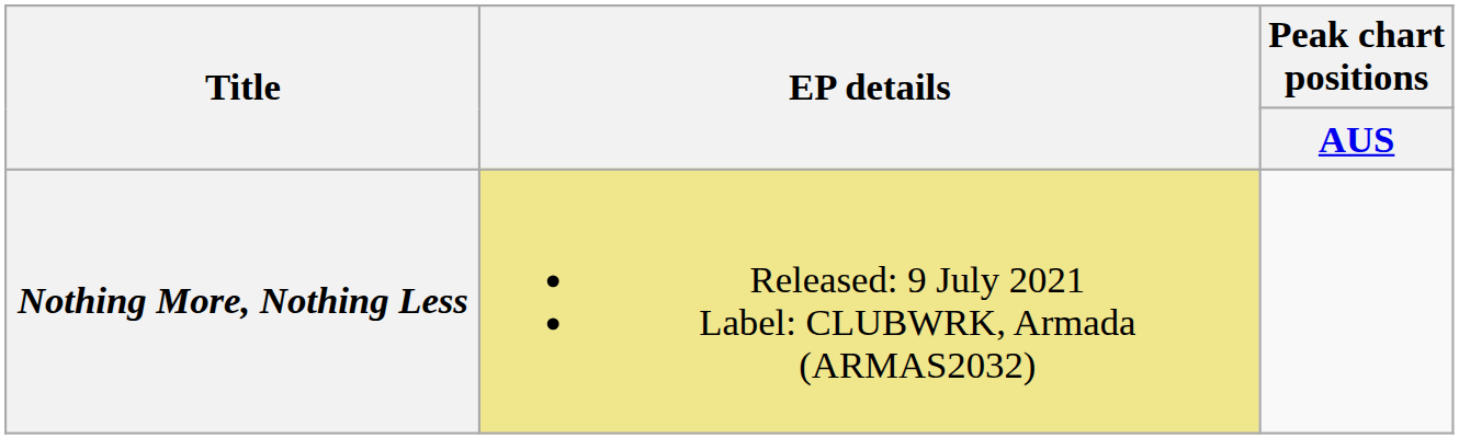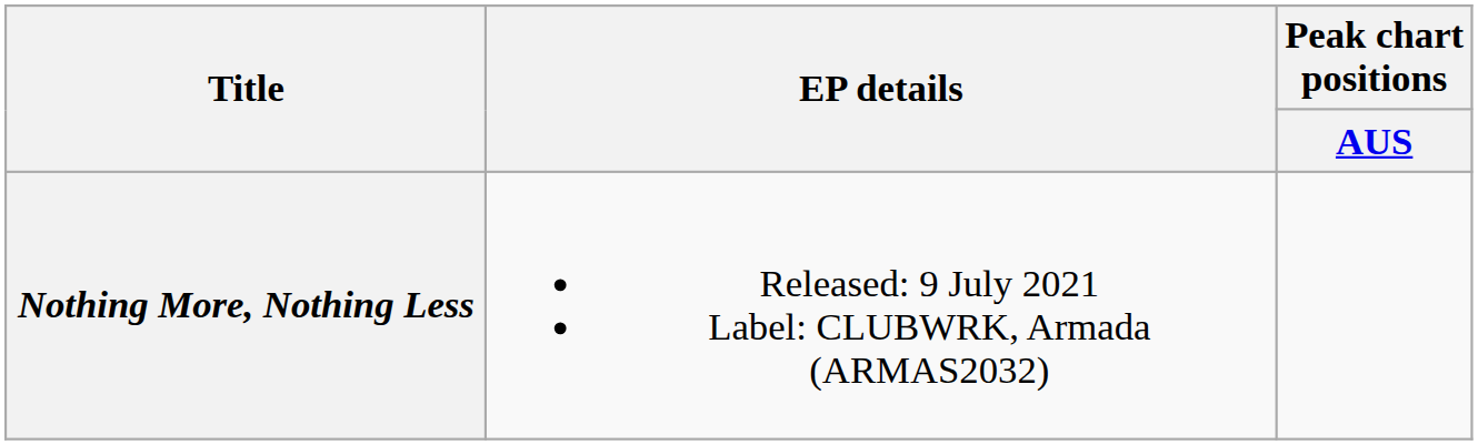Nothing More, Nothing Less | EP details: khaki background -> no background
